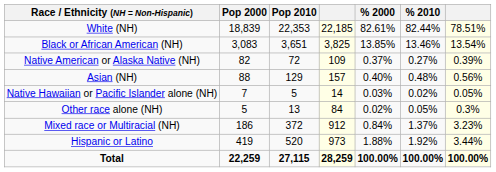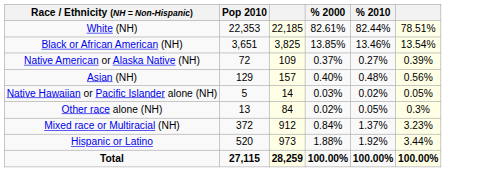- column: Pop 2000 | 18,839 | 3,083 | 82 | 88 | 7 | 5 | 186 | 419 | 22,259
